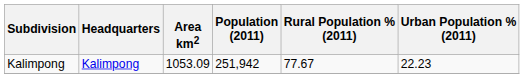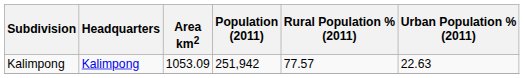row 2 | Rural Population % (2011): 77.67 -> 77.57
row 2 | Urban Population % (2011): 22.23 -> 22.63
